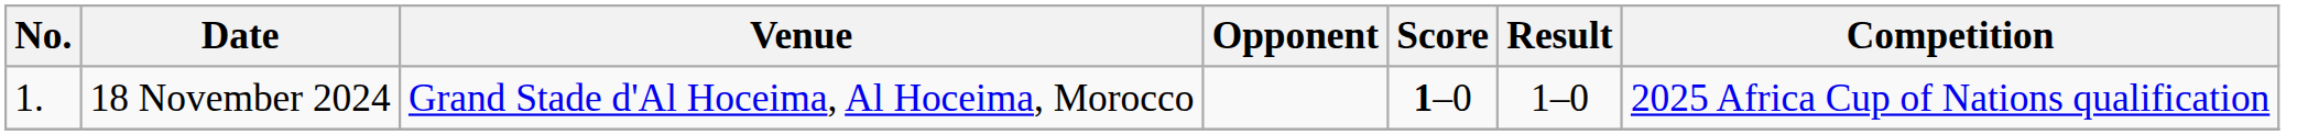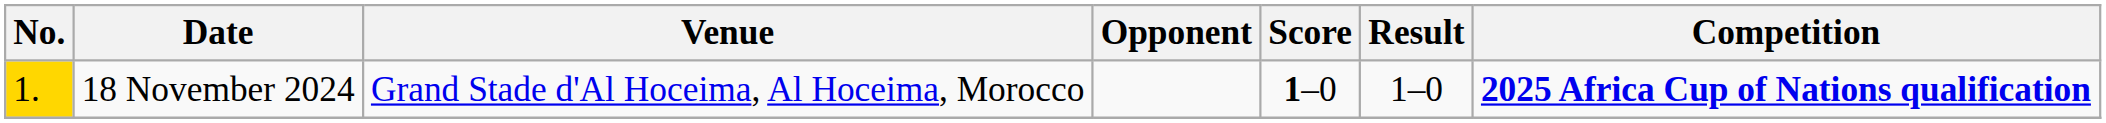18 November 2024 | No.: no background -> gold background
18 November 2024 | Competition: normal -> bold
